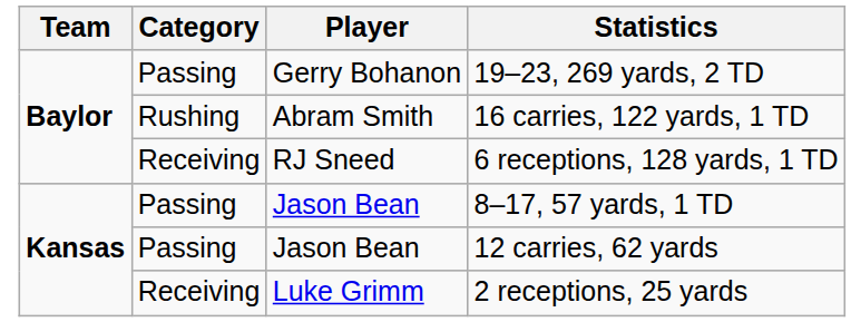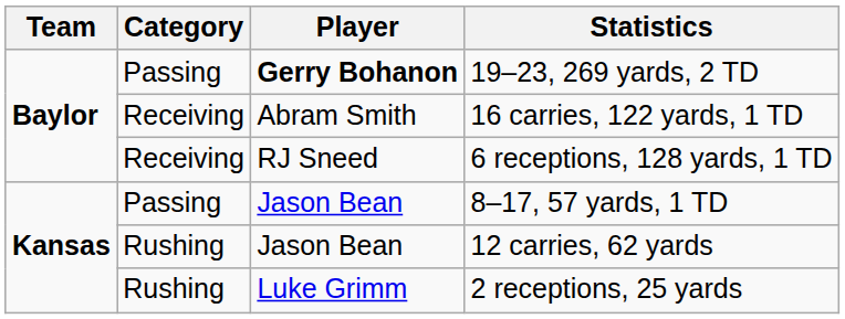19–23, 269 yards, 2 TD | Player: normal -> bold
16 carries, 122 yards, 1 TD | Category: Rushing -> Receiving
12 carries, 62 yards | Category: Passing -> Rushing
2 receptions, 25 yards | Category: Receiving -> Rushing
